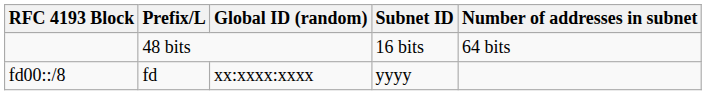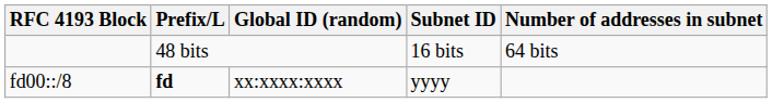fd00::/8 | Prefix/L: normal -> bold
